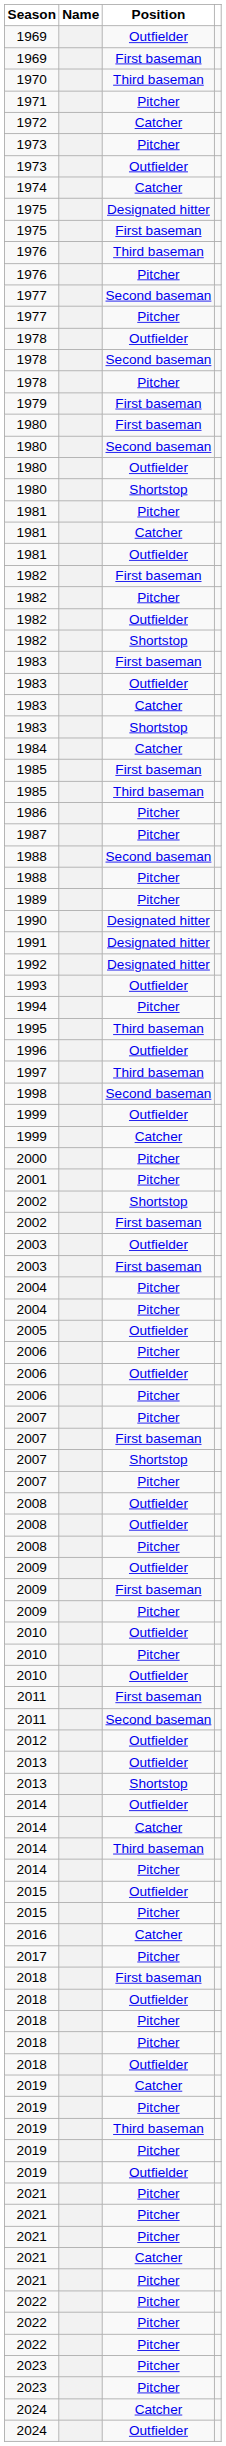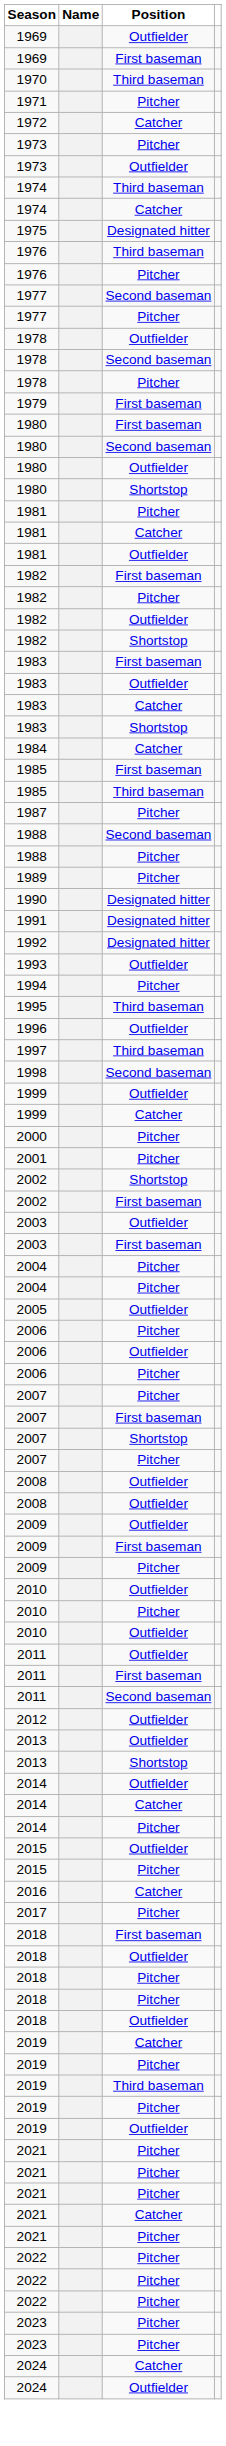+ row: 1974 | Third baseman
- row: 1975 | First baseman
- row: 1986 | Pitcher
- row: 2008 | Pitcher
+ row: 2011 | Outfielder
- row: 2014 | Third baseman
